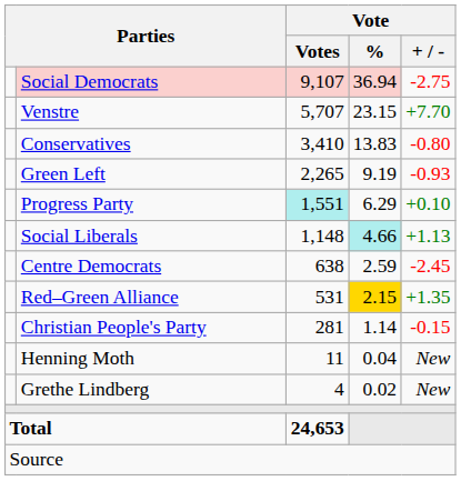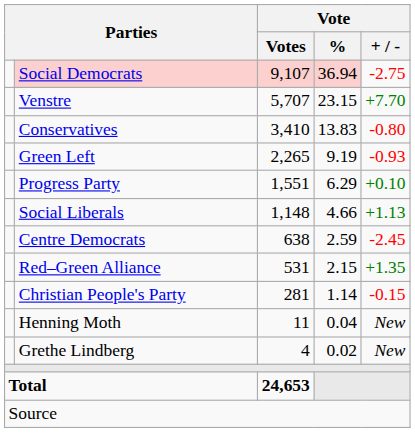Progress Party | Vote / Votes: paleturquoise background -> no background
Social Liberals | Vote / %: paleturquoise background -> no background
Red–Green Alliance | Vote / %: gold background -> no background
